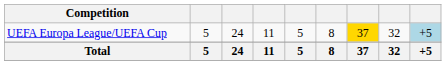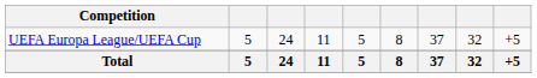UEFA Europa League/UEFA Cup | column 7: gold background -> no background
UEFA Europa League/UEFA Cup | column 9: lightblue background -> no background
